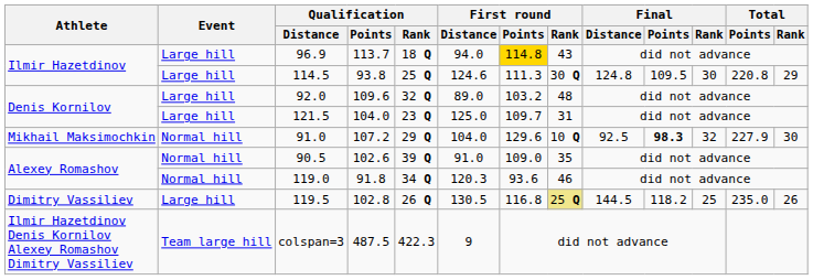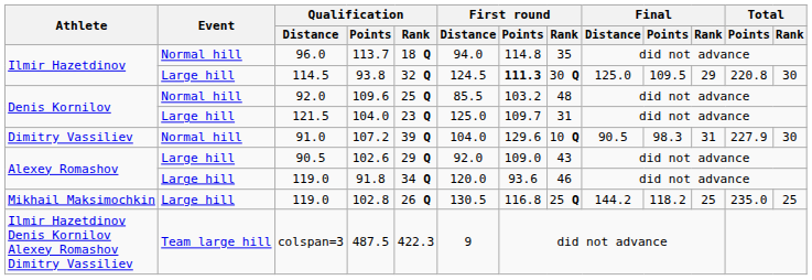113.7 | Event: Large hill -> Normal hill
113.7 | Qualification / Distance: 96.9 -> 96.0
113.7 | First round / Points: gold background -> no background
113.7 | First round / Rank: 43 -> 35
93.8 | Qualification / Rank: 25 Q -> 32 Q
93.8 | First round / Distance: 124.6 -> 124.5
93.8 | First round / Points: normal -> bold
93.8 | Final / Distance: 124.8 -> 125.0
93.8 | Final / Rank: 30 -> 29
93.8 | Total / Rank: 29 -> 30
109.6 | Event: Large hill -> Normal hill
109.6 | Qualification / Rank: 32 Q -> 25 Q
109.6 | First round / Distance: 89.0 -> 85.5
107.2 | Athlete: Mikhail Maksimochkin -> Dimitry Vassiliev
107.2 | Qualification / Rank: 29 Q -> 39 Q
107.2 | Final / Distance: 92.5 -> 90.5
107.2 | Final / Points: bold -> normal
107.2 | Final / Rank: 32 -> 31
102.6 | Event: Normal hill -> Large hill
102.6 | Qualification / Rank: 39 Q -> 29 Q
102.6 | First round / Distance: 91.0 -> 92.0
102.6 | First round / Rank: 35 -> 43
91.8 | Event: Normal hill -> Large hill
91.8 | First round / Distance: 120.3 -> 120.0
102.8 | Athlete: Dimitry Vassiliev -> Mikhail Maksimochkin
102.8 | Qualification / Distance: 119.5 -> 119.0
102.8 | First round / Rank: khaki background -> no background
102.8 | Final / Distance: 144.5 -> 144.2
102.8 | Total / Rank: 26 -> 25
